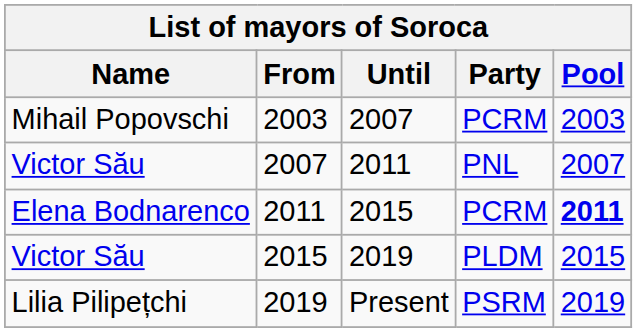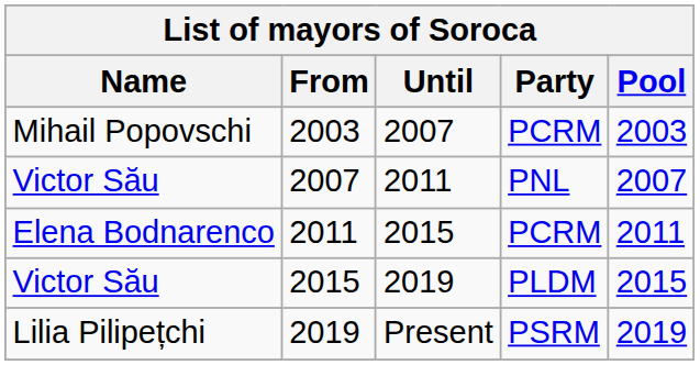row 5 | Pool: bold -> normal
